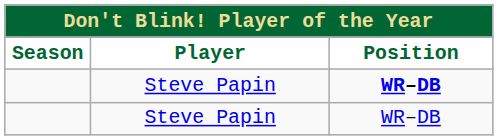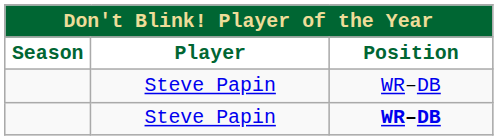row 3 | Position: bold -> normal
row 4 | Position: normal -> bold
